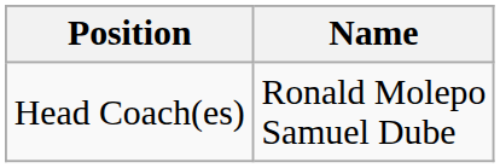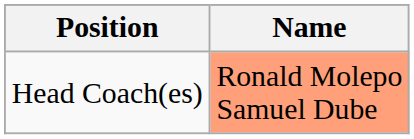Head Coach(es) | Name: no background -> lightsalmon background
